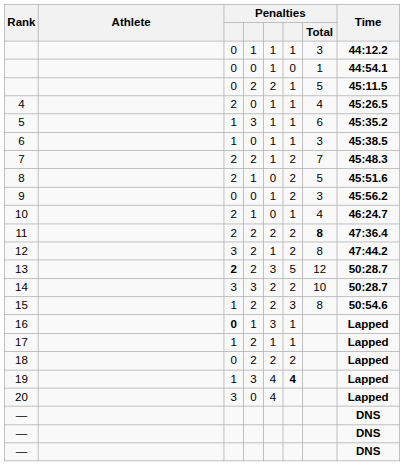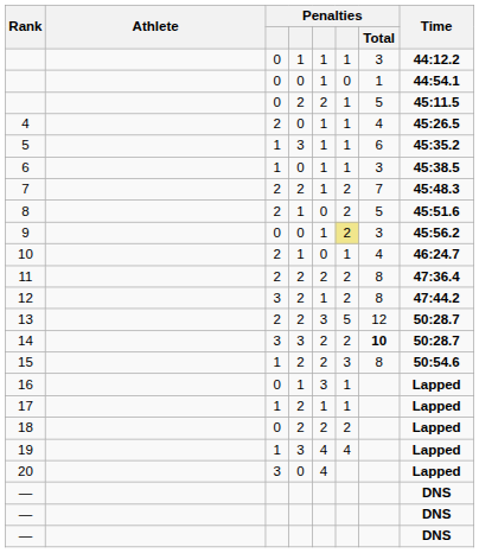9 | column 6: no background -> khaki background
11 | Penalties / Total: bold -> normal
13 | column 3: bold -> normal
14 | Penalties / Total: normal -> bold
16 | column 3: bold -> normal
19 | column 6: bold -> normal
